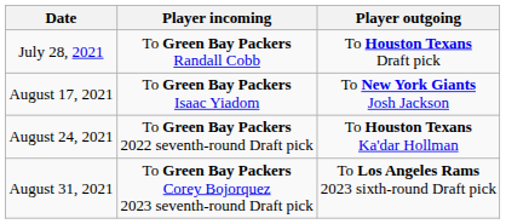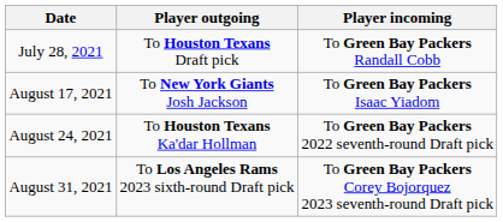columns swapped: Player incoming <-> Player outgoing
